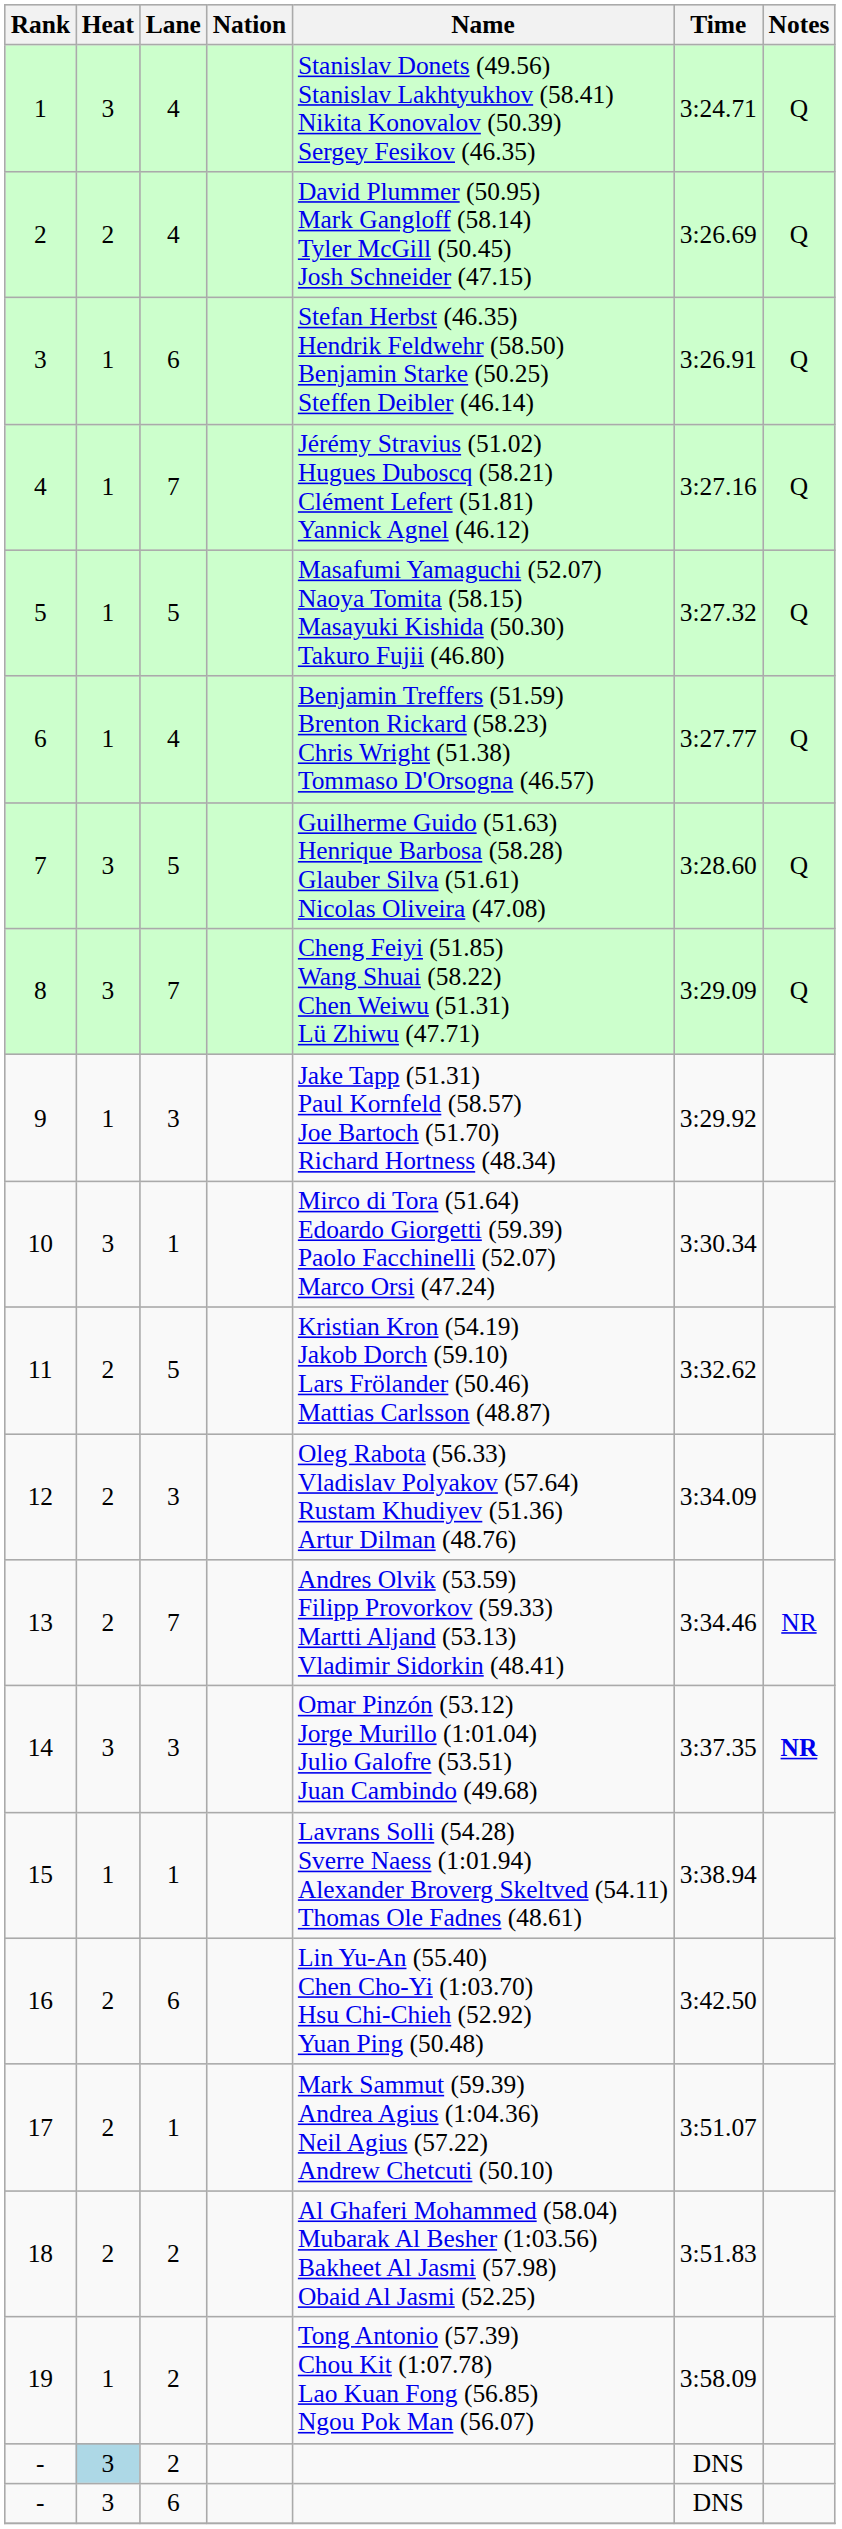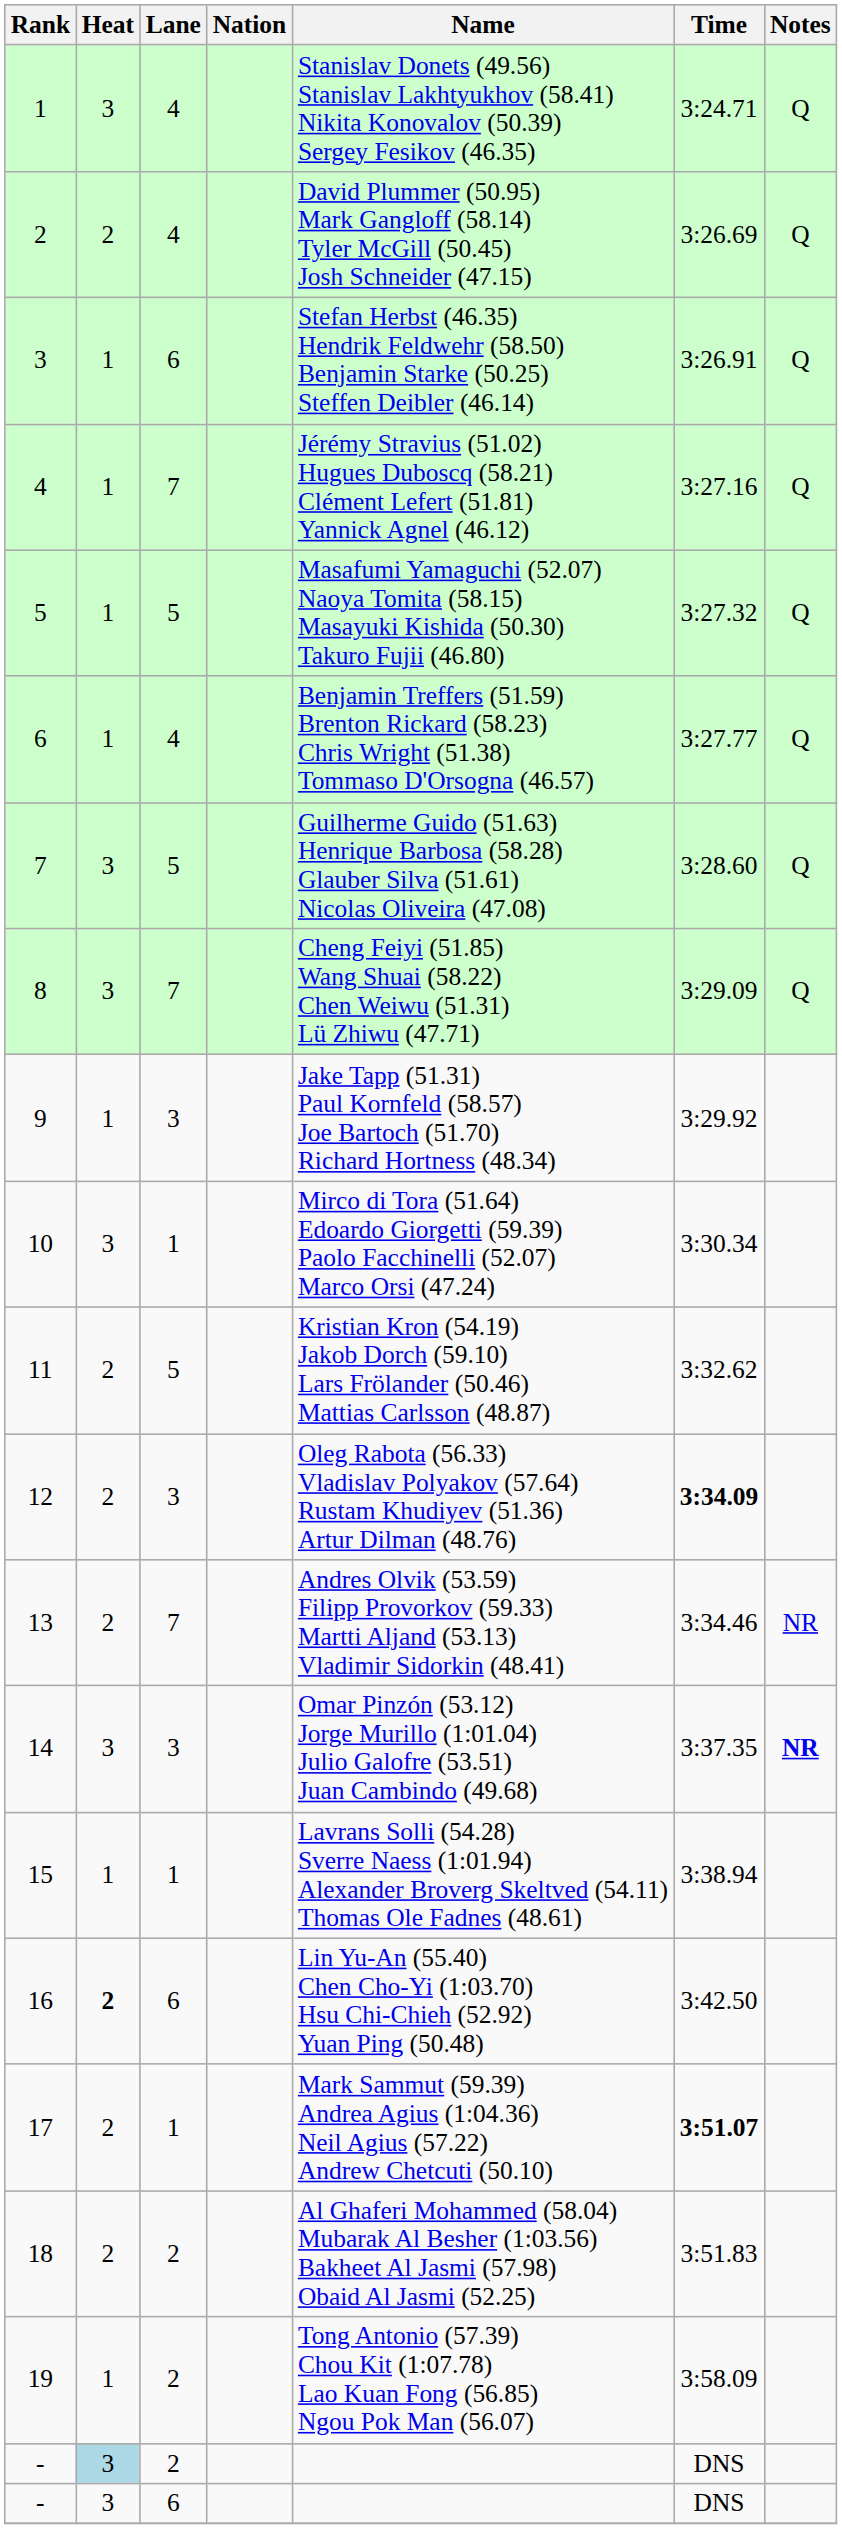12 | Time: normal -> bold
16 | Heat: normal -> bold
17 | Time: normal -> bold
